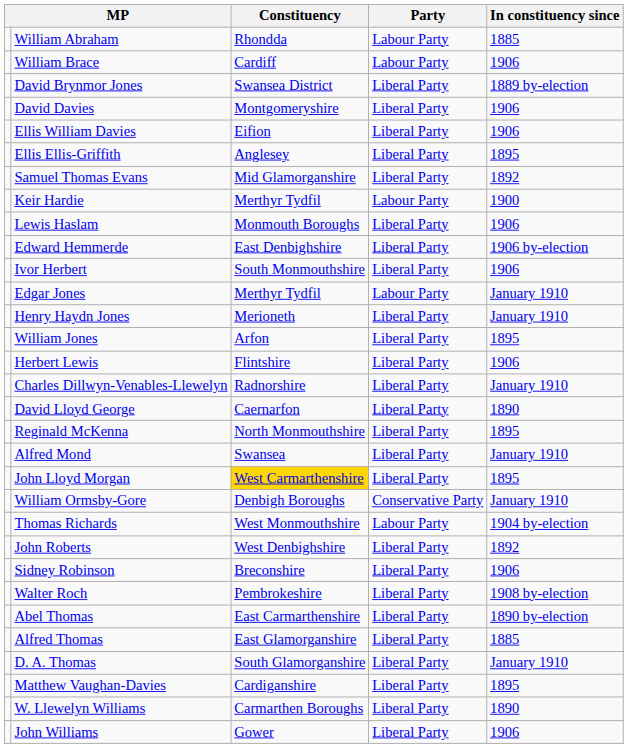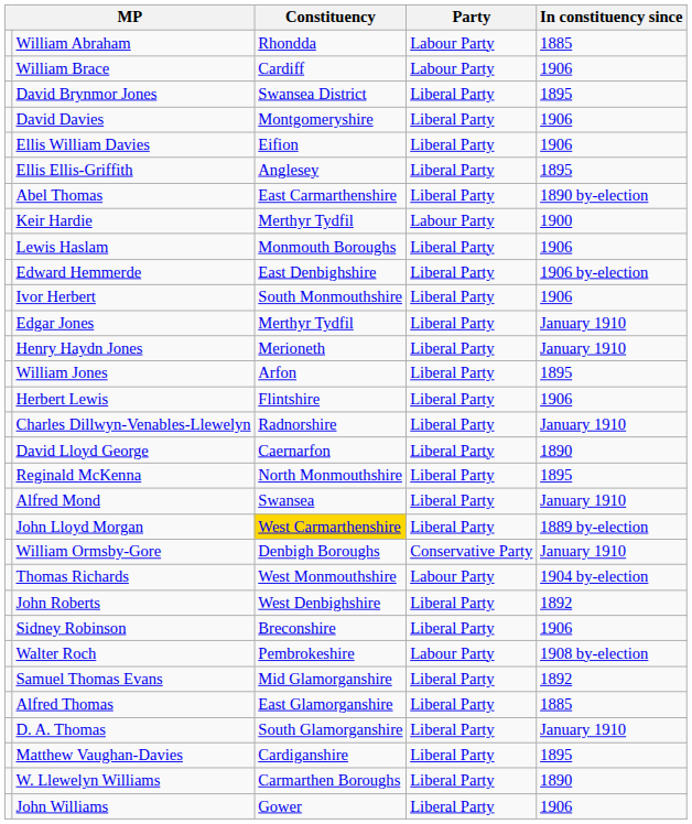David Brynmor Jones | In constituency since: 1889 by-election -> 1895
rows swapped: Samuel Thomas Evans <-> Abel Thomas
Edgar Jones | Party: Labour Party -> Liberal Party
John Lloyd Morgan | In constituency since: 1895 -> 1889 by-election
Walter Roch | Party: Liberal Party -> Labour Party
